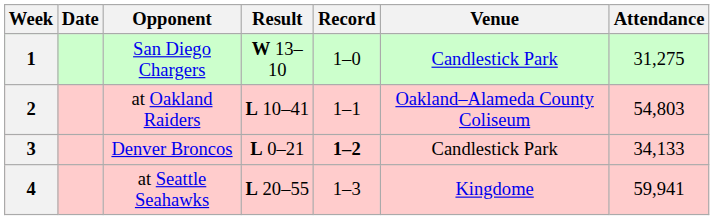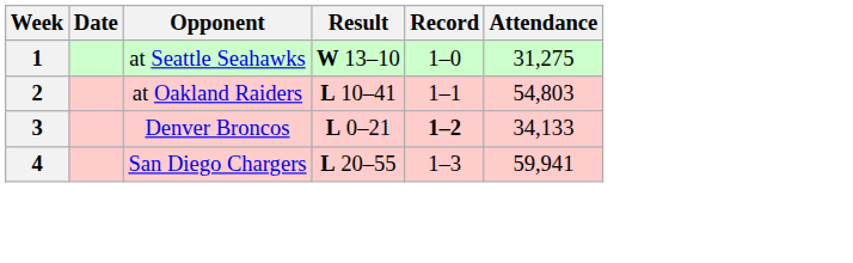- column: Venue | Candlestick Park | Oakland–Alameda County Coliseum | Candlestick Park | Kingdome
1 | Opponent: San Diego Chargers -> at Seattle Seahawks
4 | Opponent: at Seattle Seahawks -> San Diego Chargers
